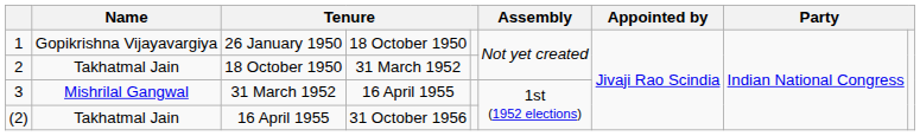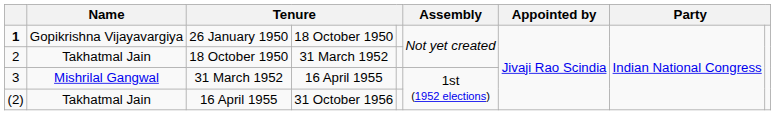26 January 1950 | column 1: normal -> bold
